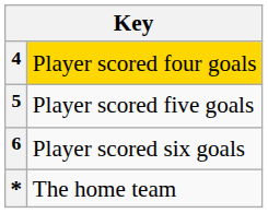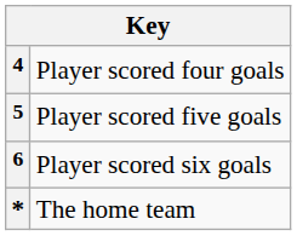4 | column 2: gold background -> no background
